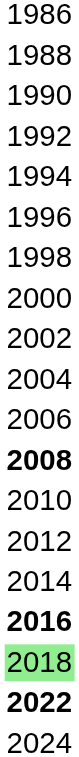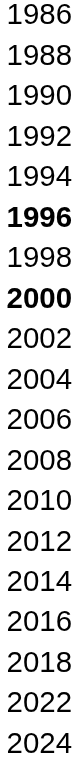1996 | column 1: normal -> bold
2000 | column 1: normal -> bold
2008 | column 1: bold -> normal
2016 | column 1: bold -> normal
2018 | column 1: lightgreen background -> no background
2022 | column 1: bold -> normal
